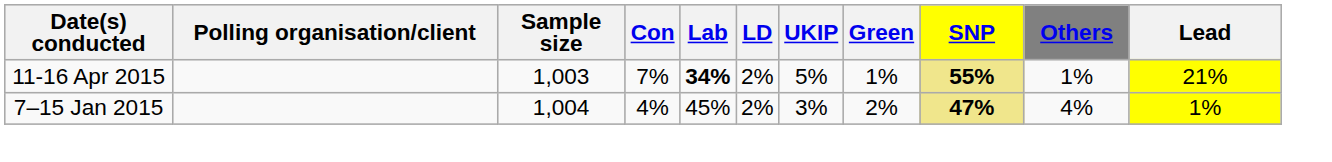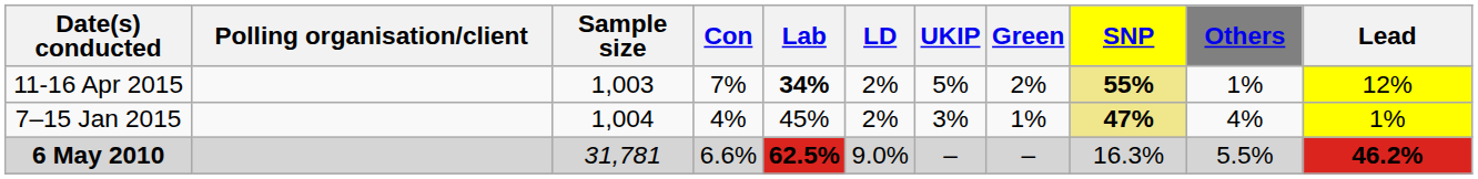11-16 Apr 2015 | Green: 1% -> 2%
11-16 Apr 2015 | Lead: 21% -> 12%
7–15 Jan 2015 | Green: 2% -> 1%
+ row: 6 May 2010 | 31,781 | 6.6% | 62.5% | 9.0% | – | – | 16.3% | 5.5% | 46.2%
